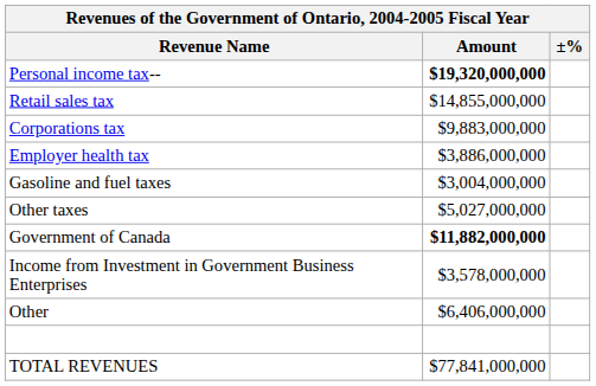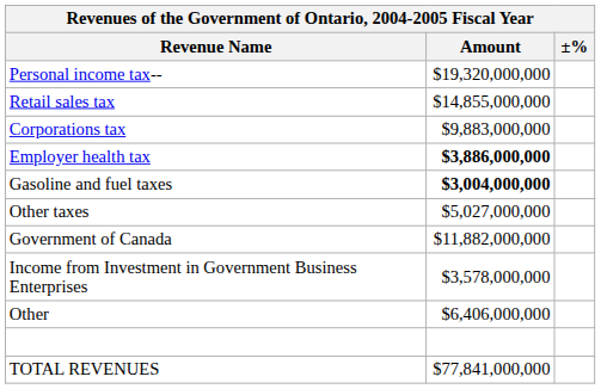Personal income tax-- | Amount: bold -> normal
Employer health tax | Amount: normal -> bold
Gasoline and fuel taxes | Amount: normal -> bold
Government of Canada | Amount: bold -> normal
